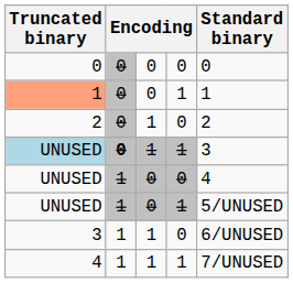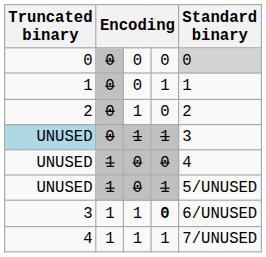row 2 | Standard binary: no background -> lightgrey background
row 3 | Truncated binary: lightsalmon background -> no background
row 5 | column 2: bold -> normal
row 8 | column 4: normal -> bold
